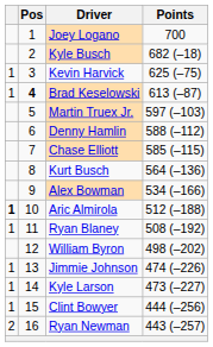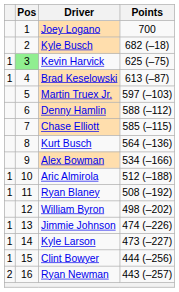Kevin Harvick | Pos: no background -> lightgreen background
Brad Keselowski | Pos: bold -> normal
Aric Almirola | column 1: bold -> normal
